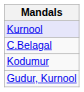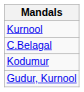row 2 | column 1: lavender background -> no background
